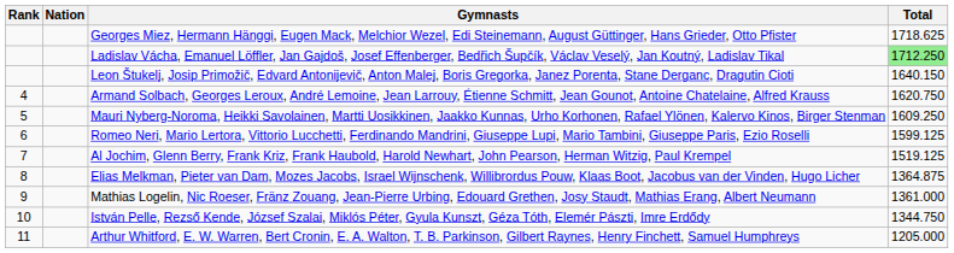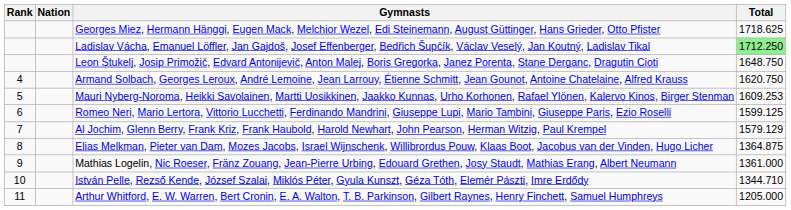row 4 | Total: 1640.150 -> 1648.750
row 6 | Total: 1609.250 -> 1609.253
row 8 | Total: 1519.125 -> 1579.129
row 11 | Total: 1344.750 -> 1344.710
